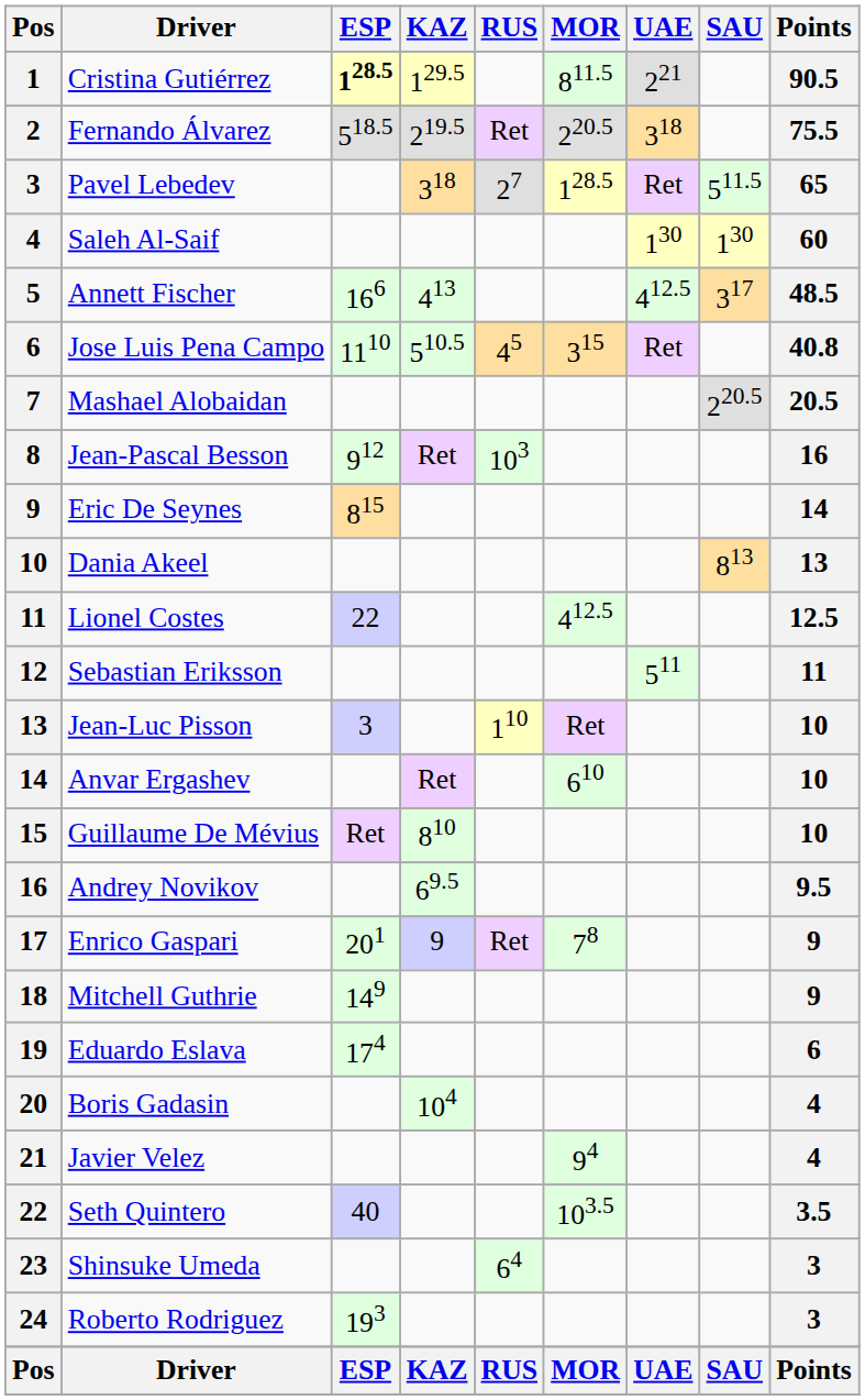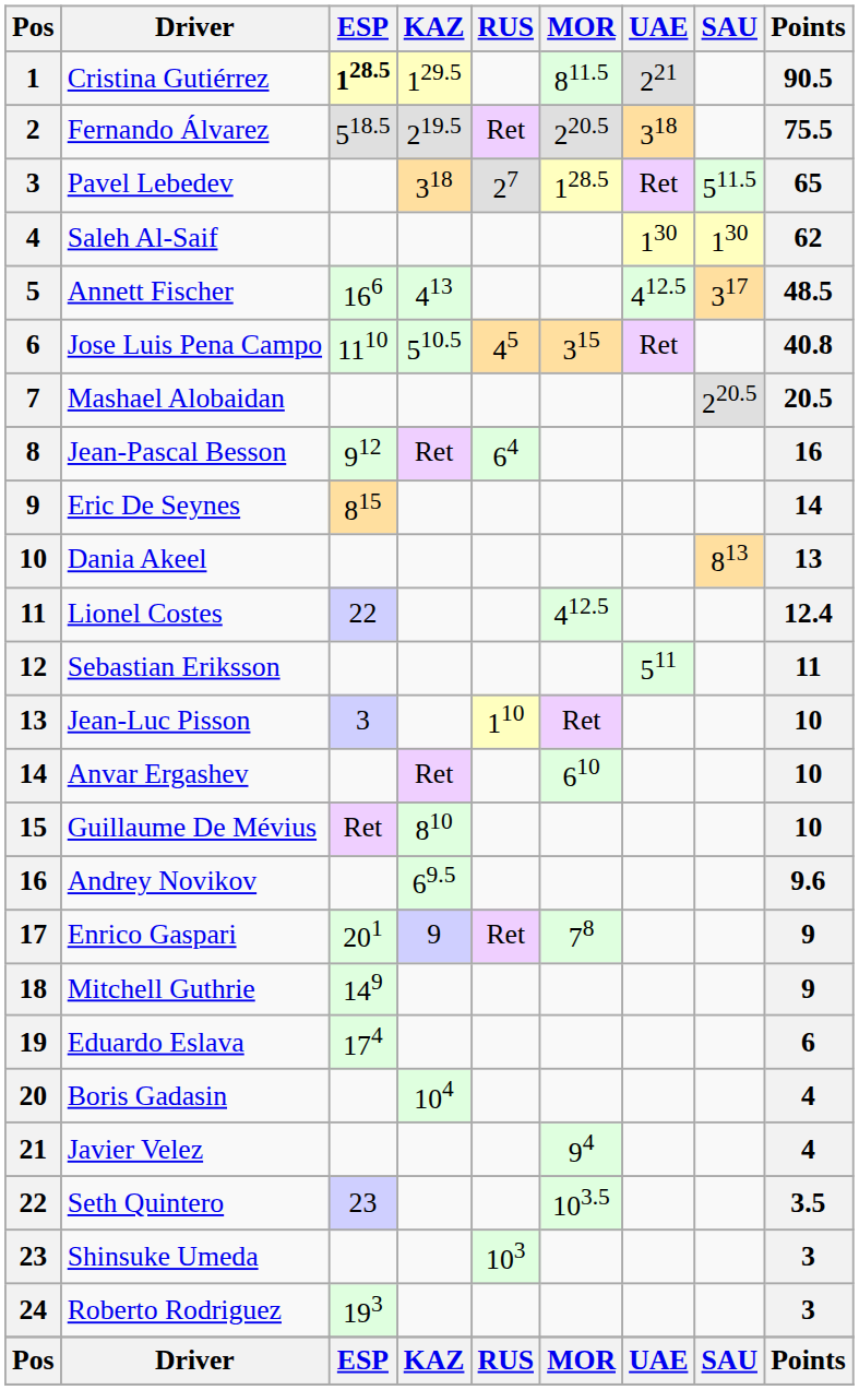Saleh Al-Saif | Points: 60 -> 62
Jean-Pascal Besson | RUS: 103 -> 64
Lionel Costes | Points: 12.5 -> 12.4
Andrey Novikov | Points: 9.5 -> 9.6
Seth Quintero | ESP: 40 -> 23
Shinsuke Umeda | RUS: 64 -> 103
